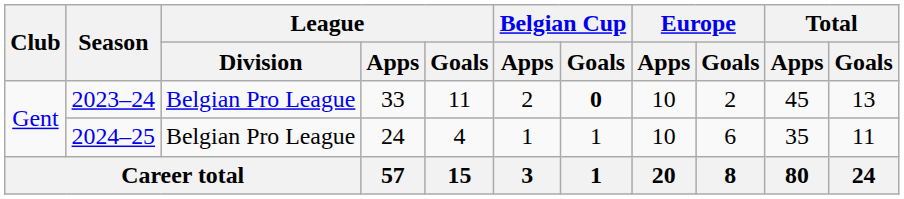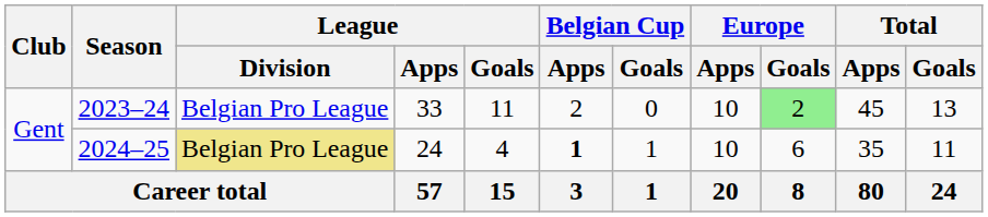2023–24 | Belgian Cup / Goals: bold -> normal
2023–24 | Europe / Goals: no background -> lightgreen background
2024–25 | League / Division: no background -> khaki background
2024–25 | Belgian Cup / Apps: normal -> bold
